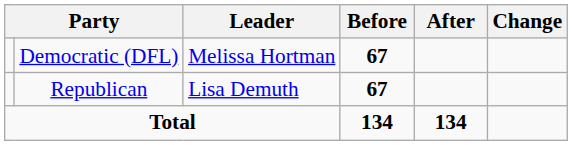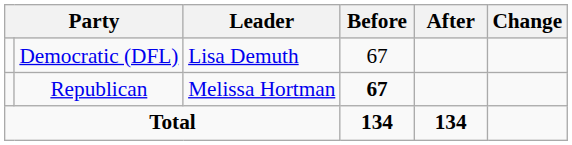Democratic (DFL) | Leader: Melissa Hortman -> Lisa Demuth
Democratic (DFL) | Before: bold -> normal
Republican | Leader: Lisa Demuth -> Melissa Hortman
